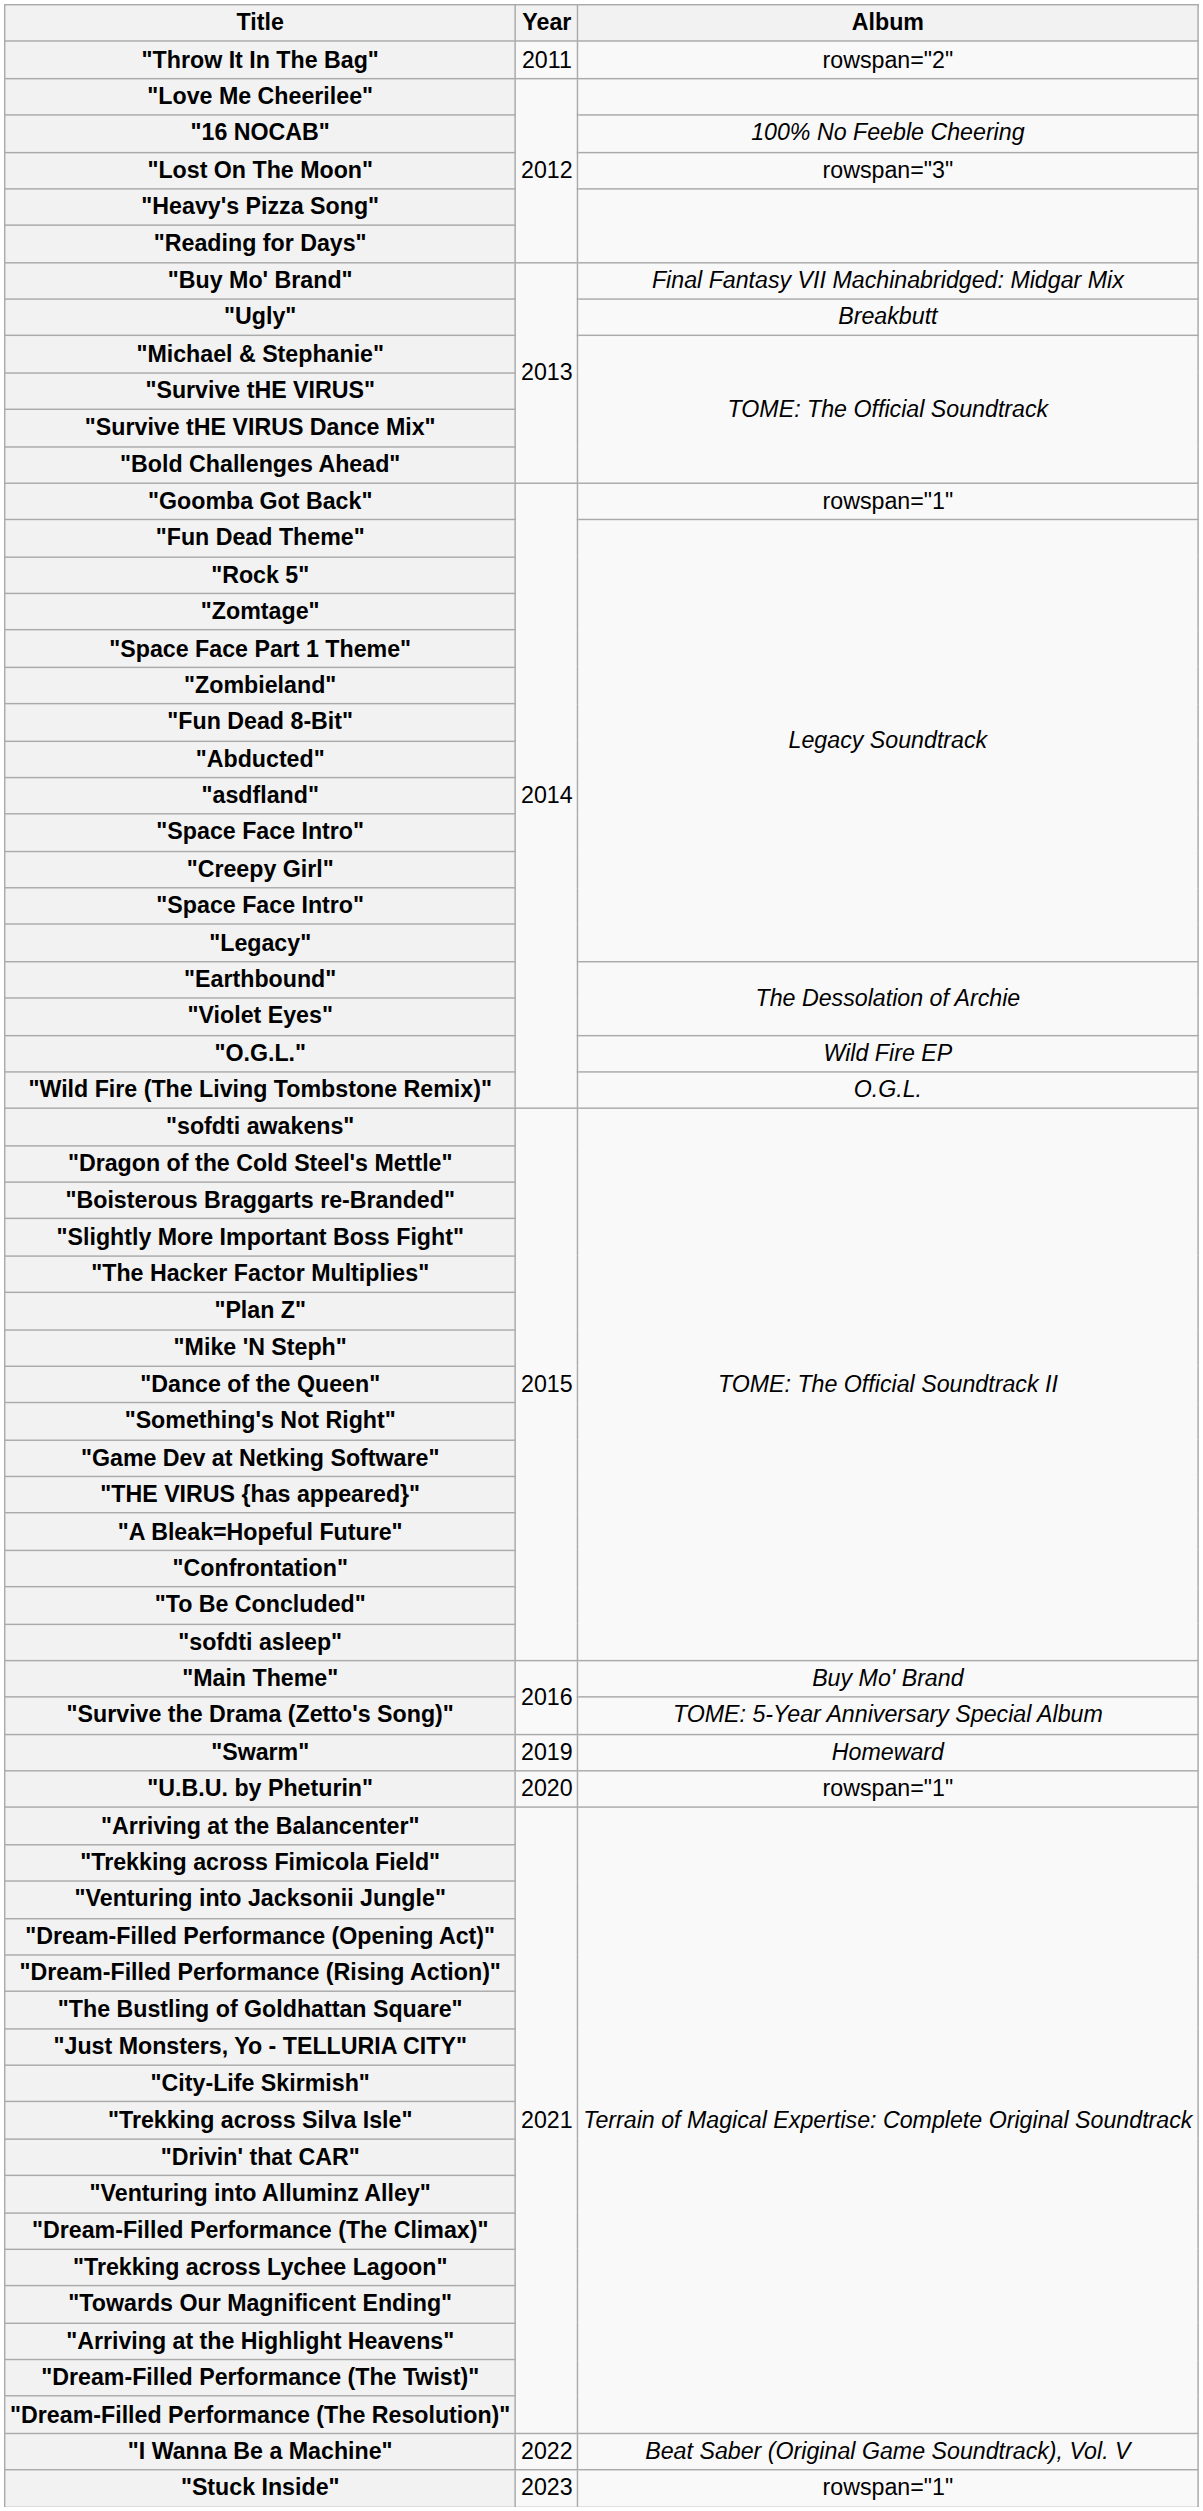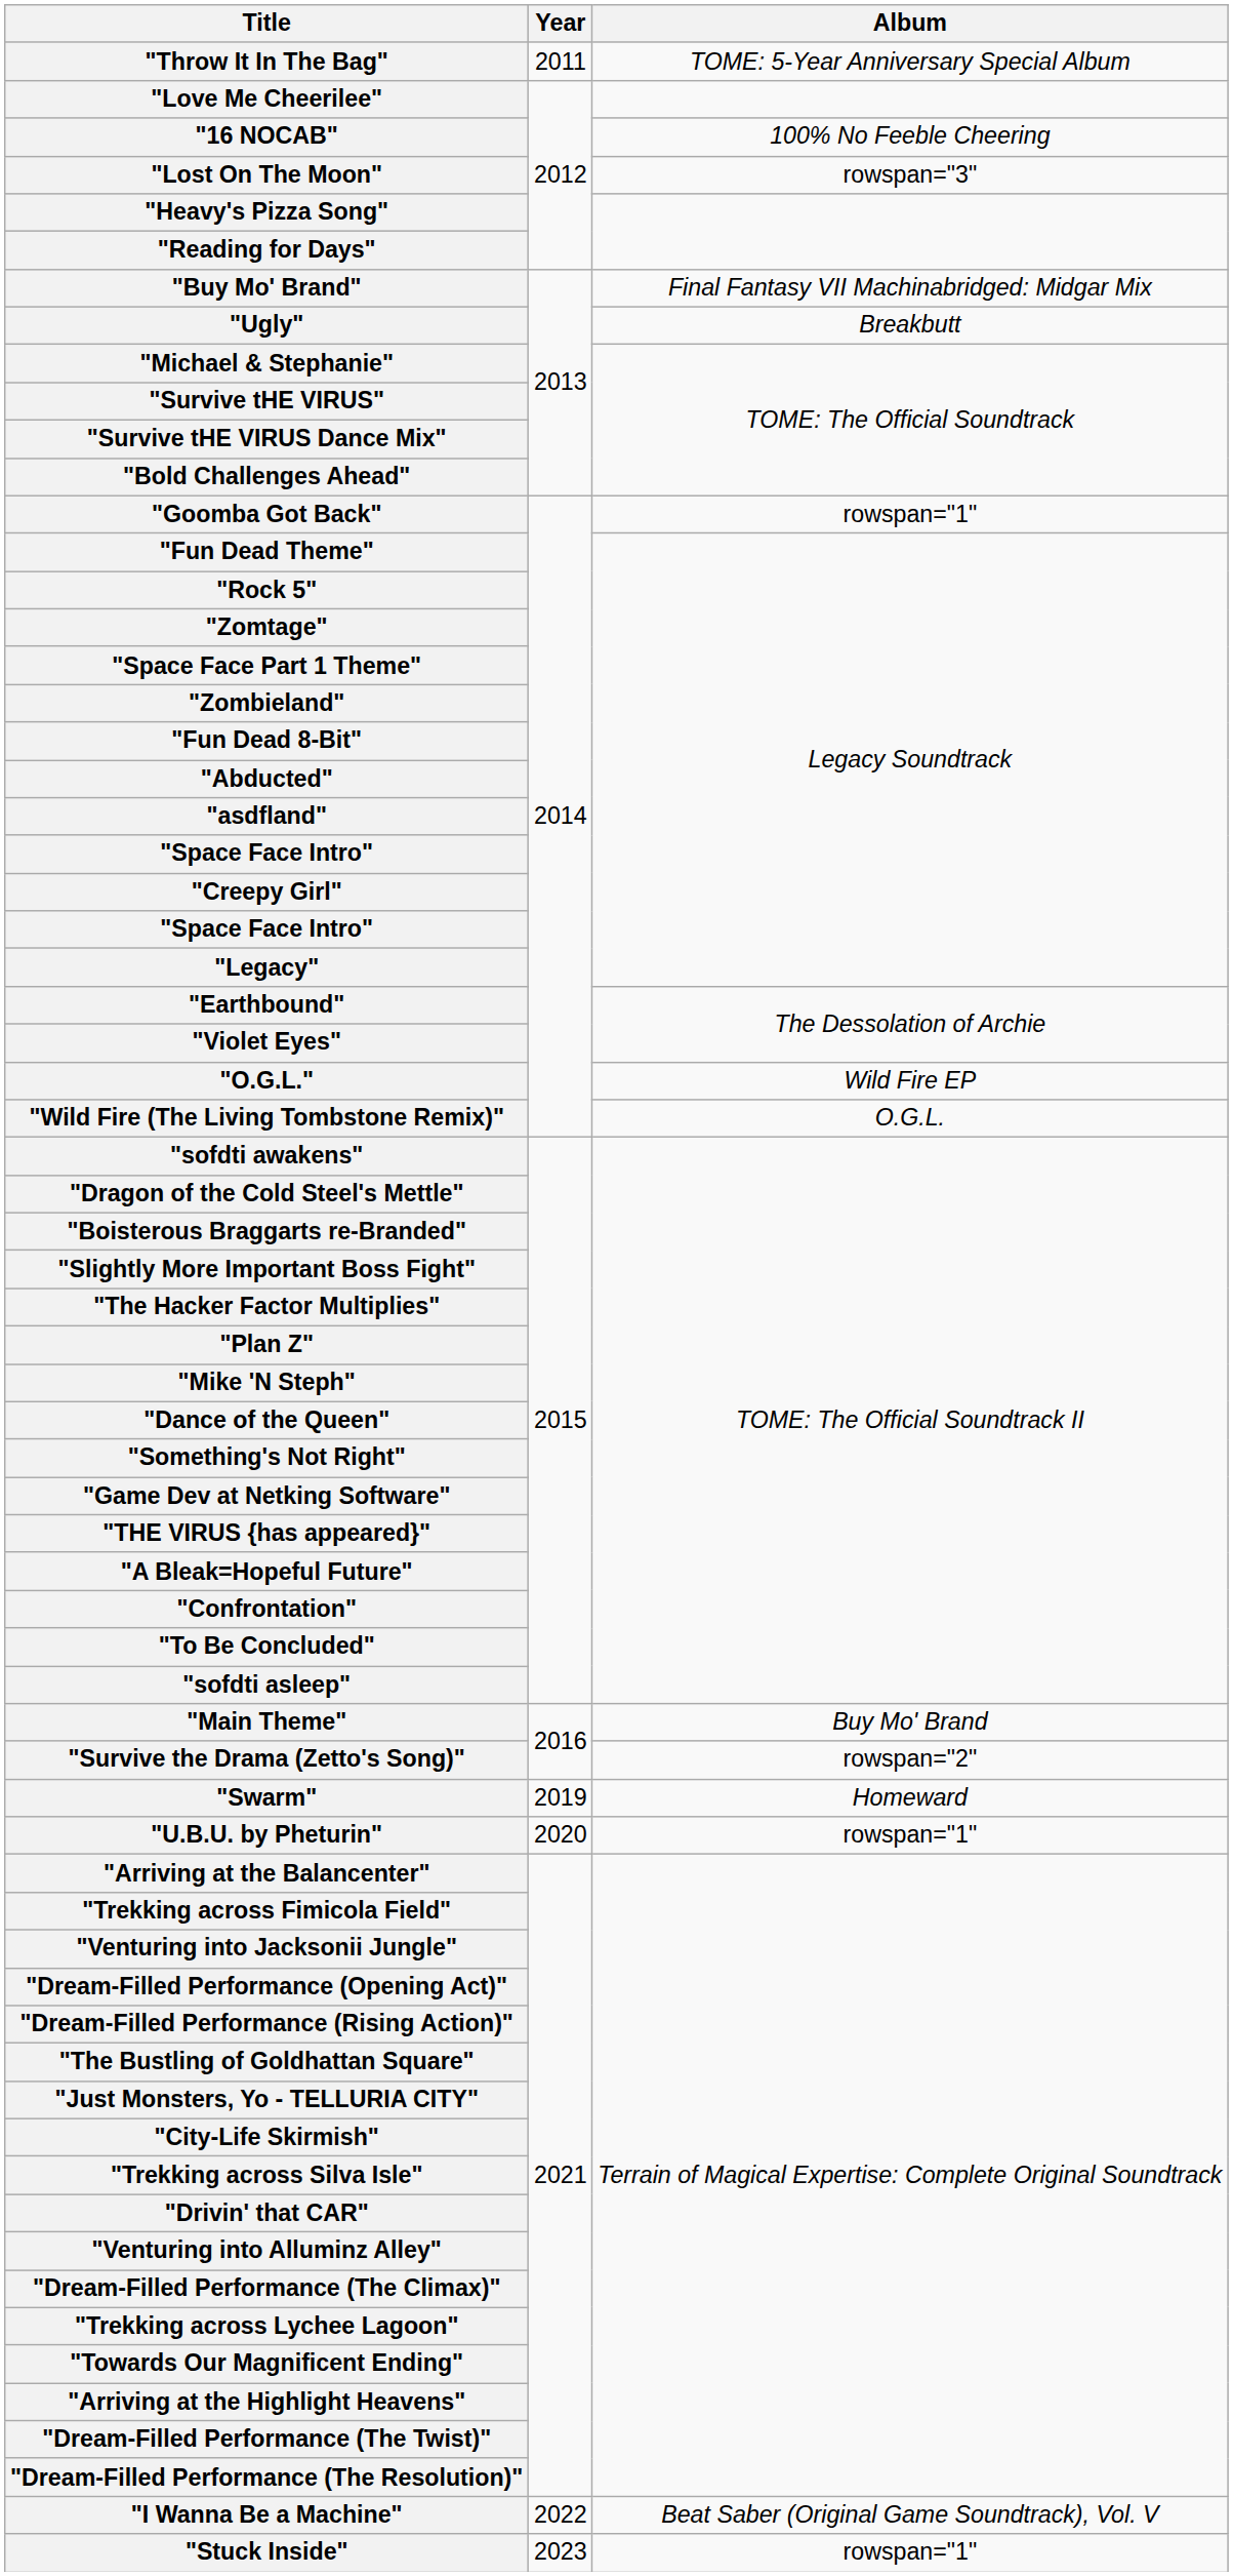"Throw It In The Bag" | Album: rowspan="2" -> TOME: 5-Year Anniversary Special Album
"Survive the Drama (Zetto's Song)" | Album: TOME: 5-Year Anniversary Special Album -> rowspan="2"
